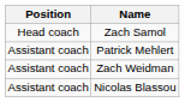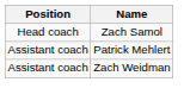- row: Assistant coach | Nicolas Blassou
